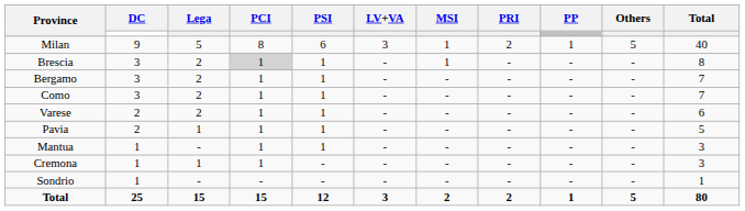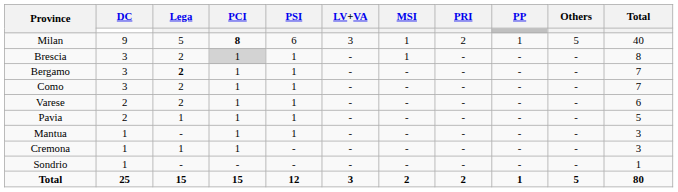Milan | PCI: normal -> bold
Bergamo | Lega: normal -> bold
